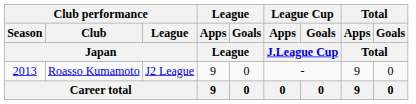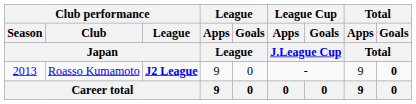Roasso Kumamoto | Club performance / League / Japan: normal -> bold
Roasso Kumamoto | Total / Goals / Total: normal -> bold
